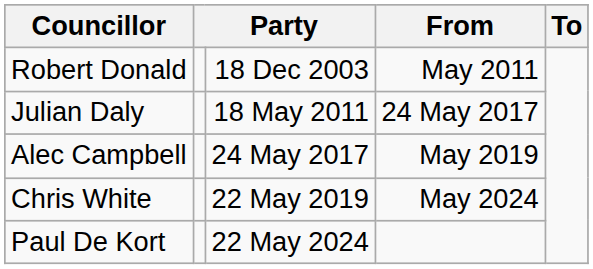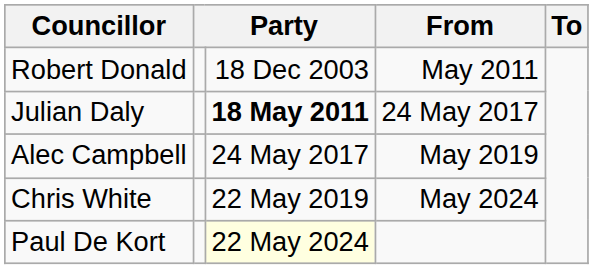Julian Daly | column 3: normal -> bold
Paul De Kort | column 3: no background -> lightyellow background
